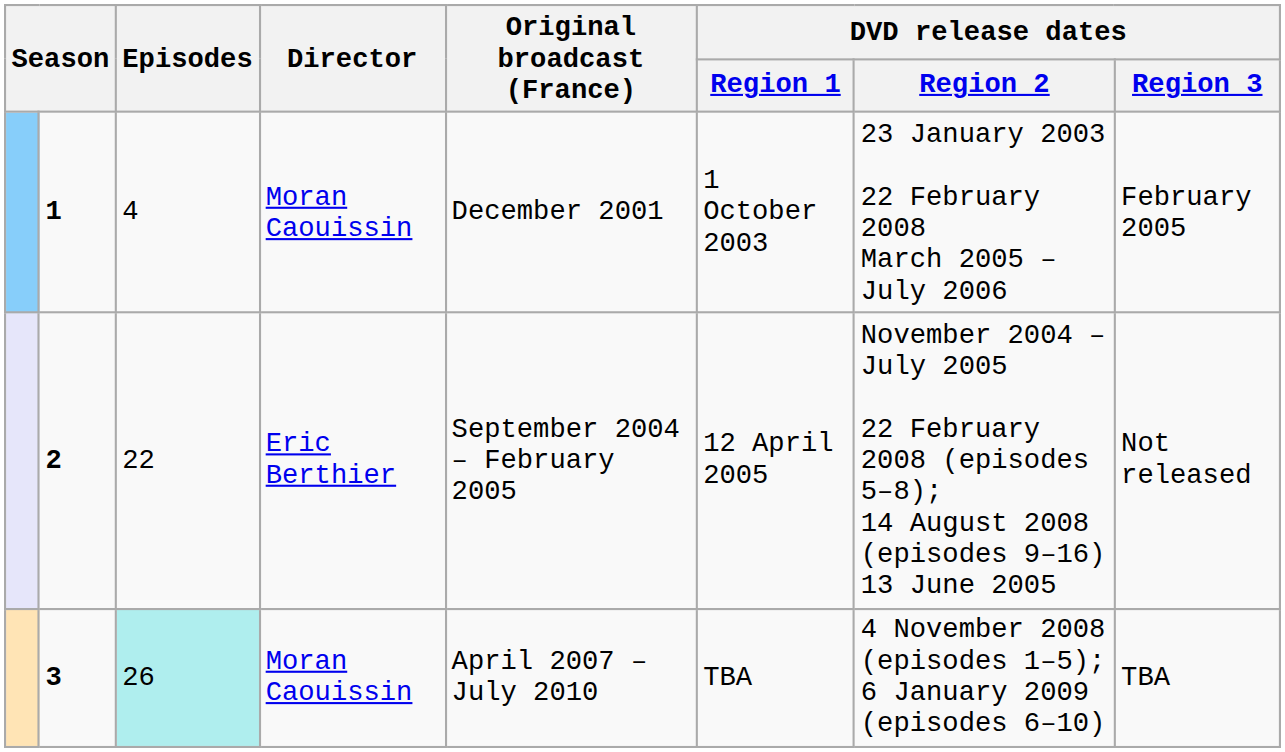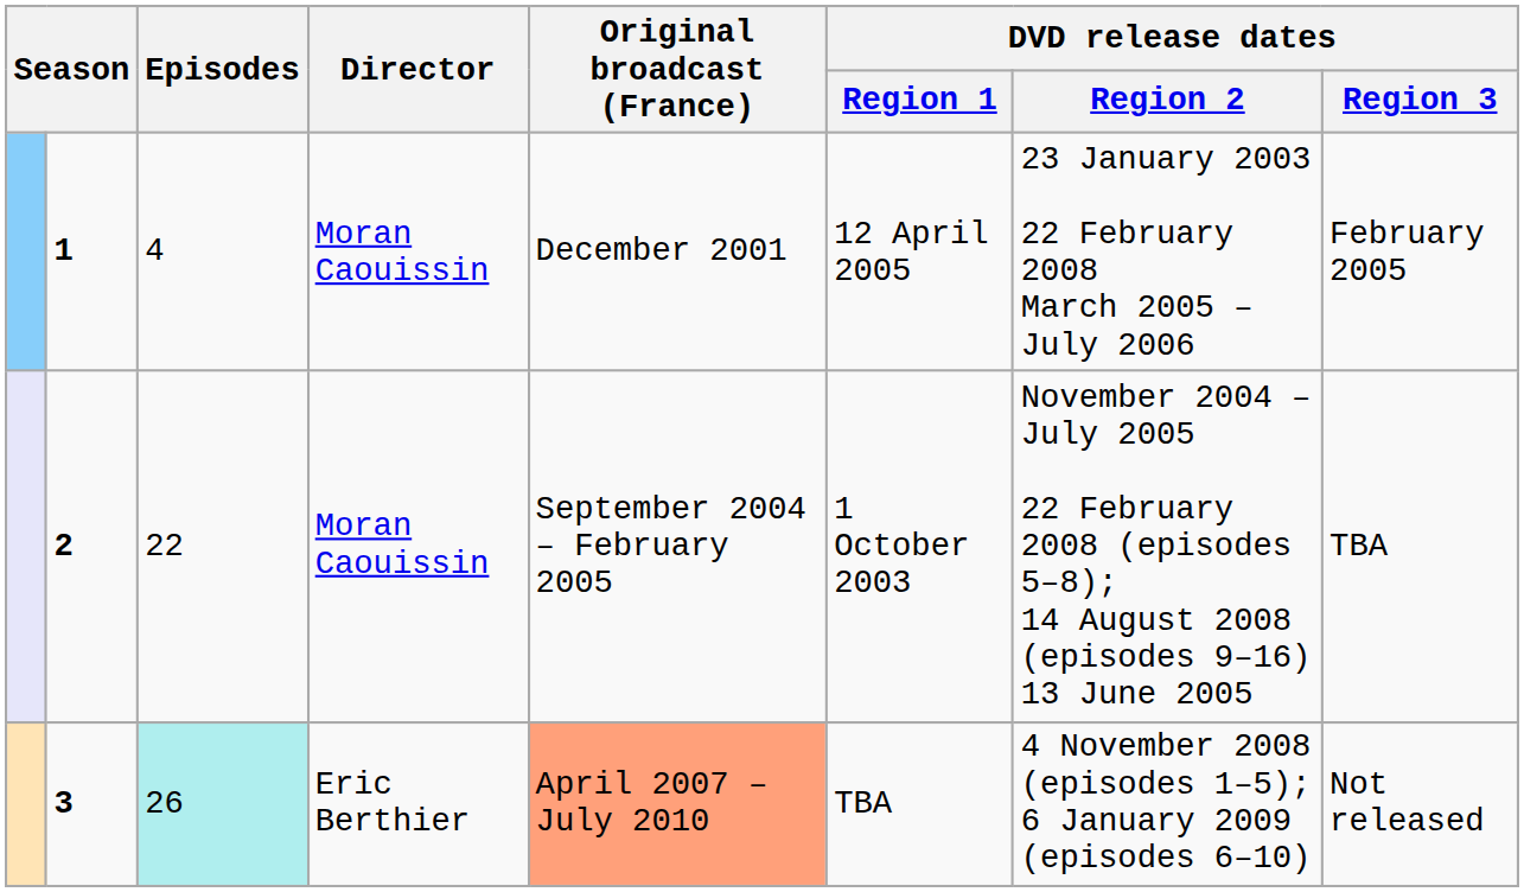1 | DVD release dates / Region 1: 1 October 2003 -> 12 April 2005
2 | Director: Eric Berthier -> Moran Caouissin
2 | DVD release dates / Region 1: 12 April 2005 -> 1 October 2003
2 | DVD release dates / Region 3: Not released -> TBA
3 | Director: Moran Caouissin -> Eric Berthier
3 | Original broadcast (France): no background -> lightsalmon background
3 | DVD release dates / Region 3: TBA -> Not released
